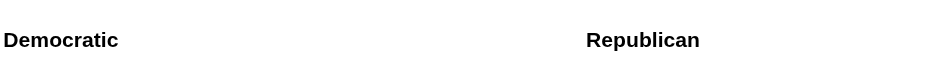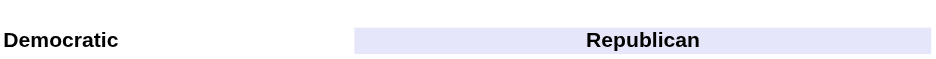Democratic | 180: no background -> lavender background
